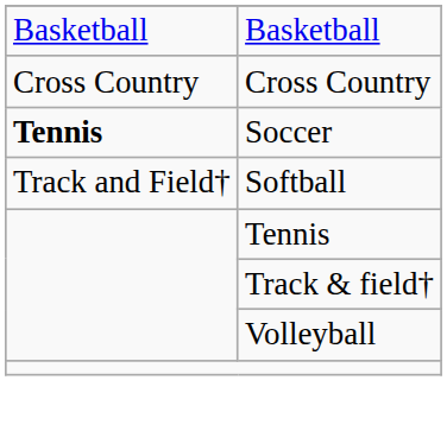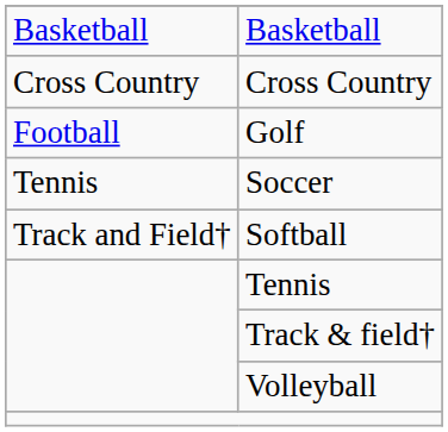+ row: Football | Golf
Soccer | column 1: bold -> normal
